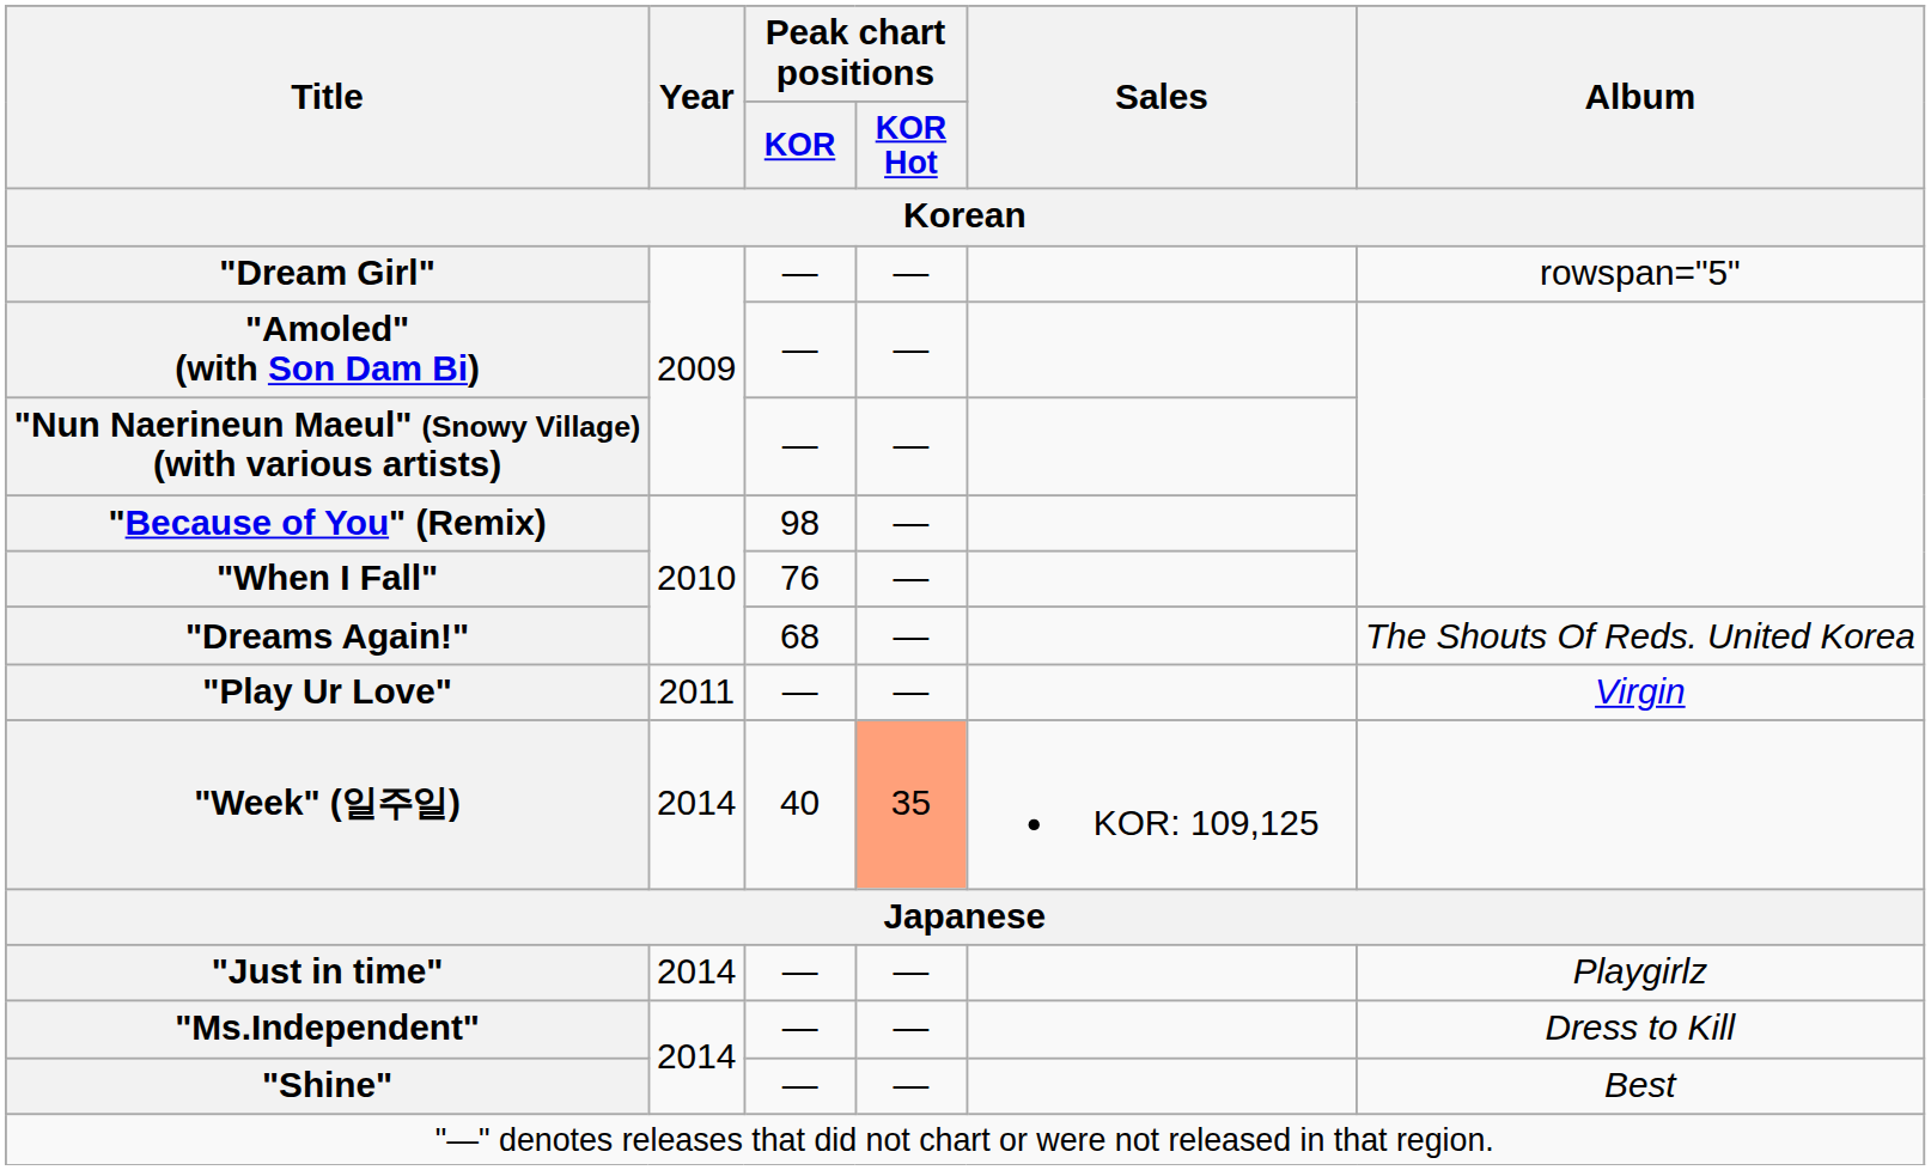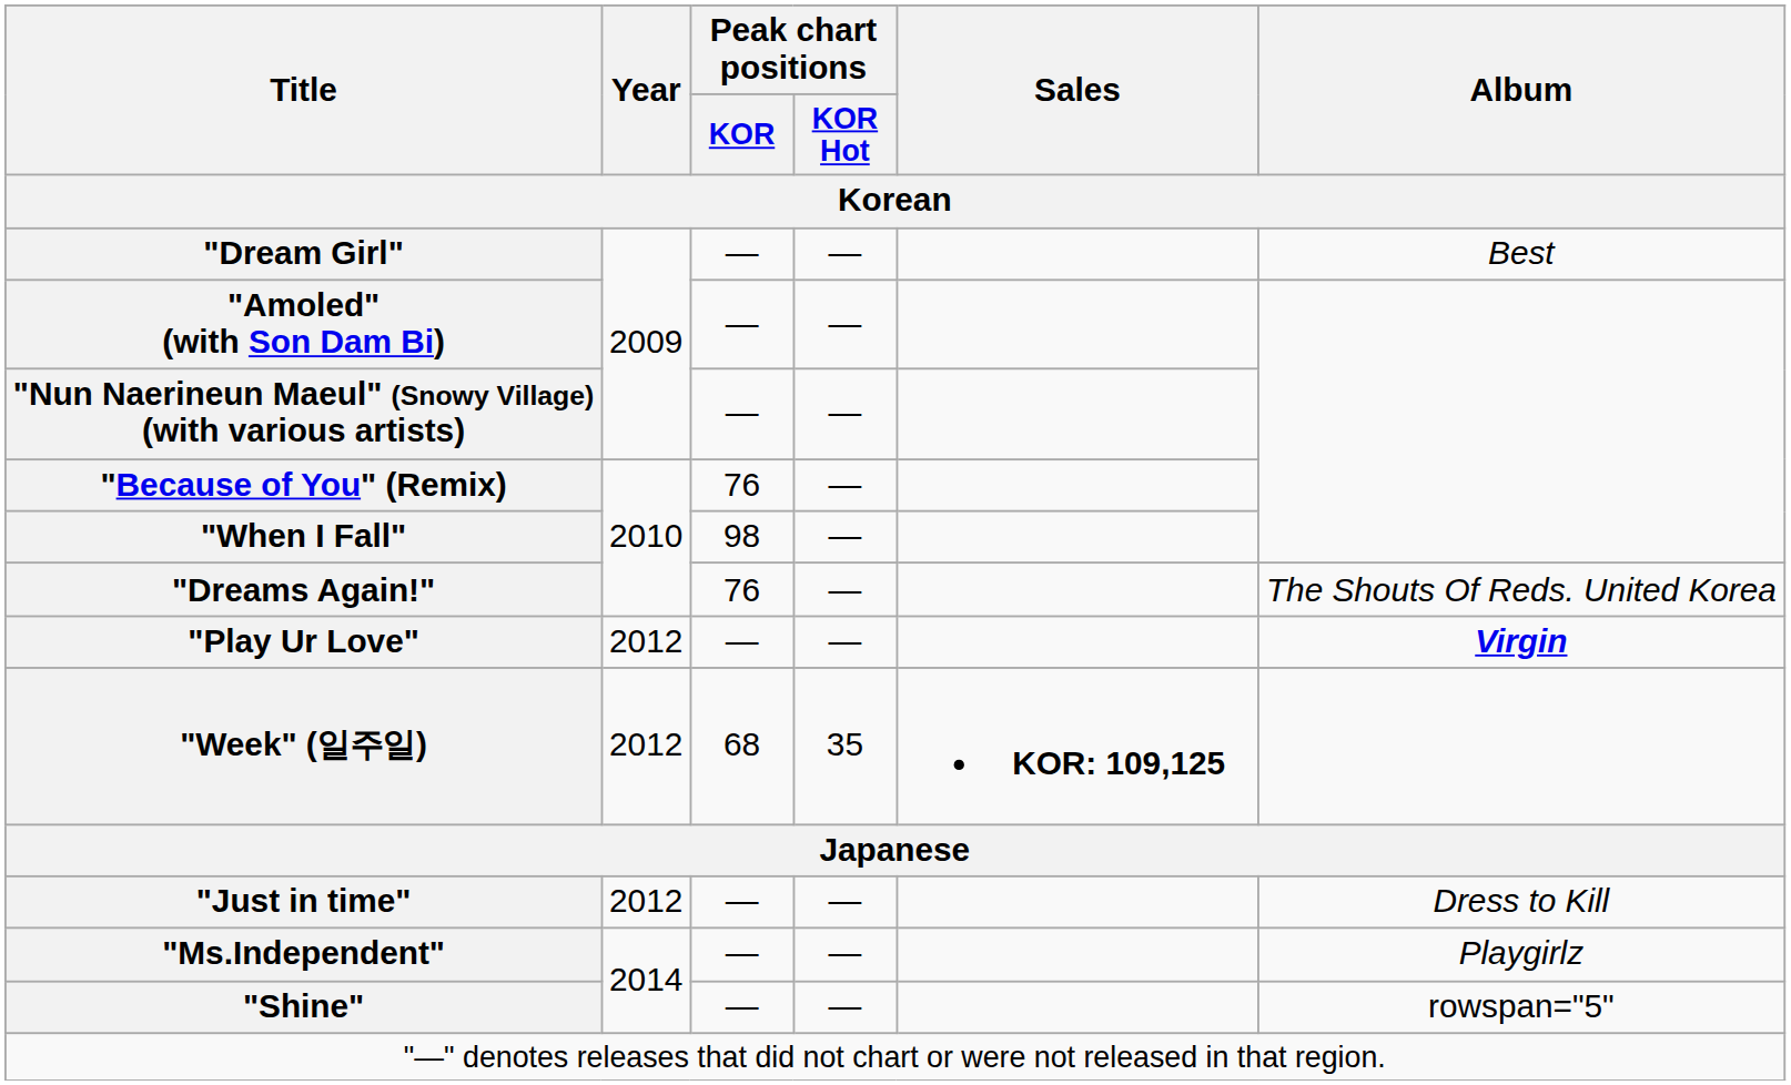"Dream Girl" | Album: rowspan="5" -> Best
"Because of You" (Remix) | Peak chart positions / KOR: 98 -> 76
"When I Fall" | Peak chart positions / KOR: 76 -> 98
"Dreams Again!" | Peak chart positions / KOR: 68 -> 76
"Play Ur Love" | Year: 2011 -> 2012
"Play Ur Love" | Album: normal -> bold
"Week" (일주일) | Year: 2014 -> 2012
"Week" (일주일) | Peak chart positions / KOR: 40 -> 68
"Week" (일주일) | Peak chart positions / KOR Hot: lightsalmon background -> no background
"Week" (일주일) | Sales: normal -> bold
"Just in time" | Year: 2014 -> 2012
"Just in time" | Album: Playgirlz -> Dress to Kill
"Ms.Independent" | Album: Dress to Kill -> Playgirlz
"Shine" | Album: Best -> rowspan="5"
